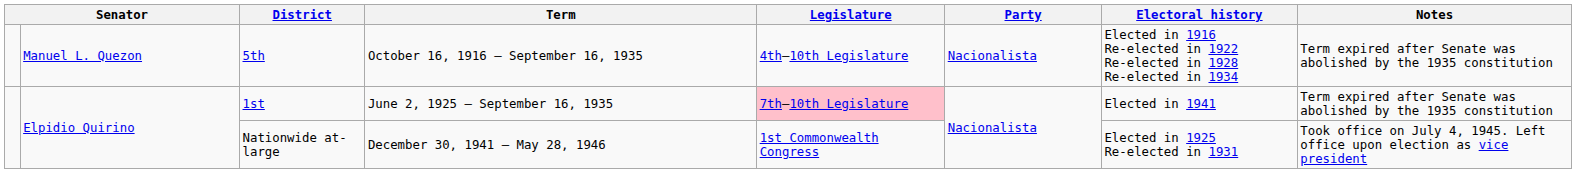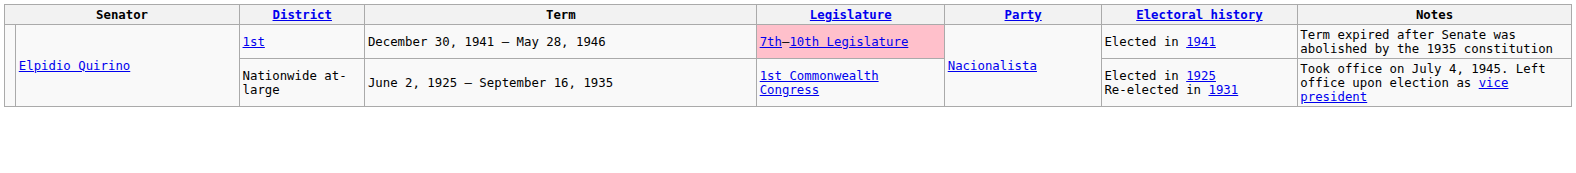- row: Manuel L. Quezon | 5th | October 16, 1916 – September 16, 1935 | 4th–10th Legislature | Nacionalista | Elected in 1916 Re-elected in 1922 Re-elected in 1928 Re-elected in 1934 | Term expired after Senate was abolished by the 1935 constitution
1st | Term: June 2, 1925 – September 16, 1935 -> December 30, 1941 – May 28, 1946
Nationwide at-large | Term: December 30, 1941 – May 28, 1946 -> June 2, 1925 – September 16, 1935
